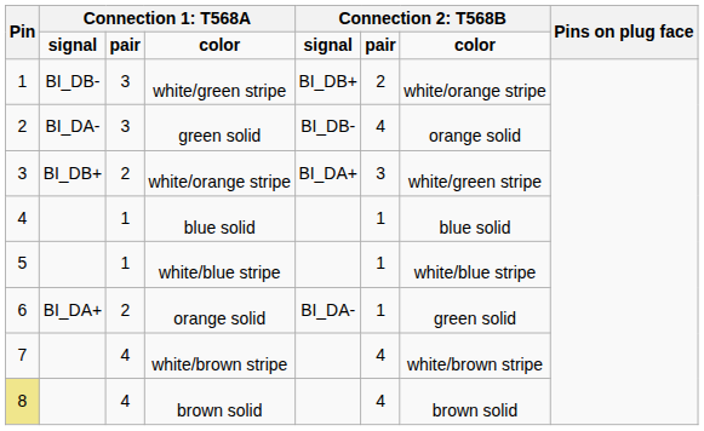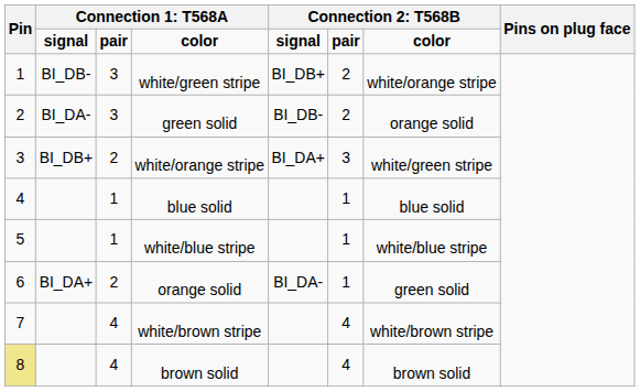row 4 | column 6: 4 -> 2
